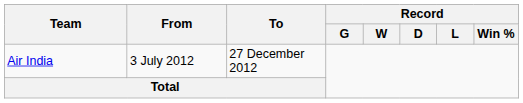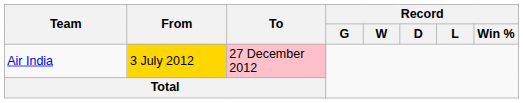Air India | From: no background -> gold background
Air India | To: no background -> pink background
